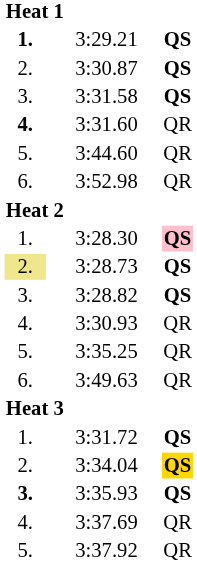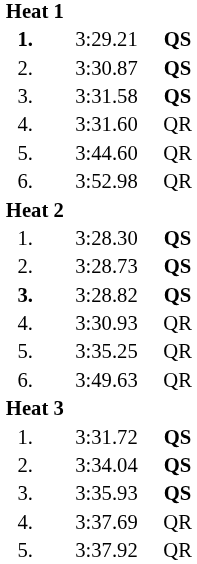3:31.60 | column 1: bold -> normal
3:28.30 | column 3: pink background -> no background
3:28.73 | column 1: khaki background -> no background
3:28.82 | column 1: normal -> bold
3:34.04 | column 3: gold background -> no background
3:35.93 | column 1: bold -> normal
